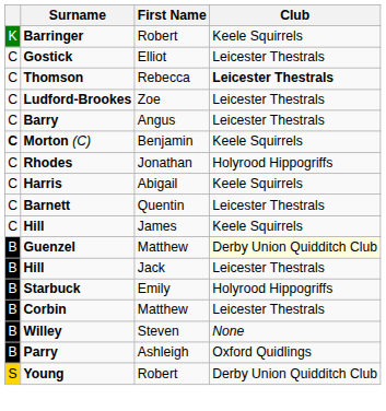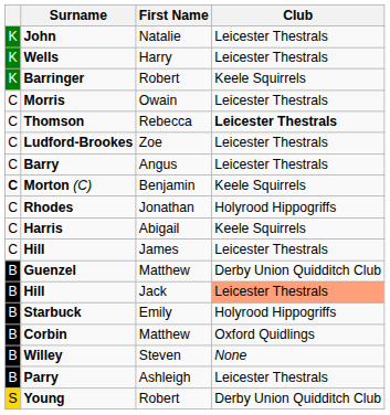+ row: K | John | Natalie | Leicester Thestrals
+ row: K | Wells | Harry | Leicester Thestrals
- row: C | Gostick | Elliot | Leicester Thestrals
+ row: C | Morris | Owain | Leicester Thestrals
- row: C | Barnett | Quentin | Leicester Thestrals
Hill / James | Club: Keele Squirrels -> Leicester Thestrals
Guenzel | Club: lightyellow background -> no background
Hill / Jack | Club: no background -> lightsalmon background
Corbin | Club: Leicester Thestrals -> Oxford Quidlings
Parry | Club: Oxford Quidlings -> Leicester Thestrals
